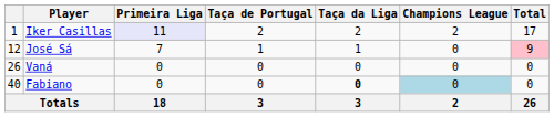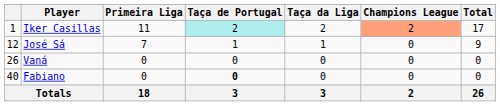Iker Casillas | Primeira Liga: lavender background -> no background
Iker Casillas | Taça de Portugal: no background -> paleturquoise background
Iker Casillas | Champions League: no background -> lightsalmon background
José Sá | Total: pink background -> no background
Fabiano | Taça de Portugal: normal -> bold
Fabiano | Taça da Liga: bold -> normal
Fabiano | Champions League: lightblue background -> no background
